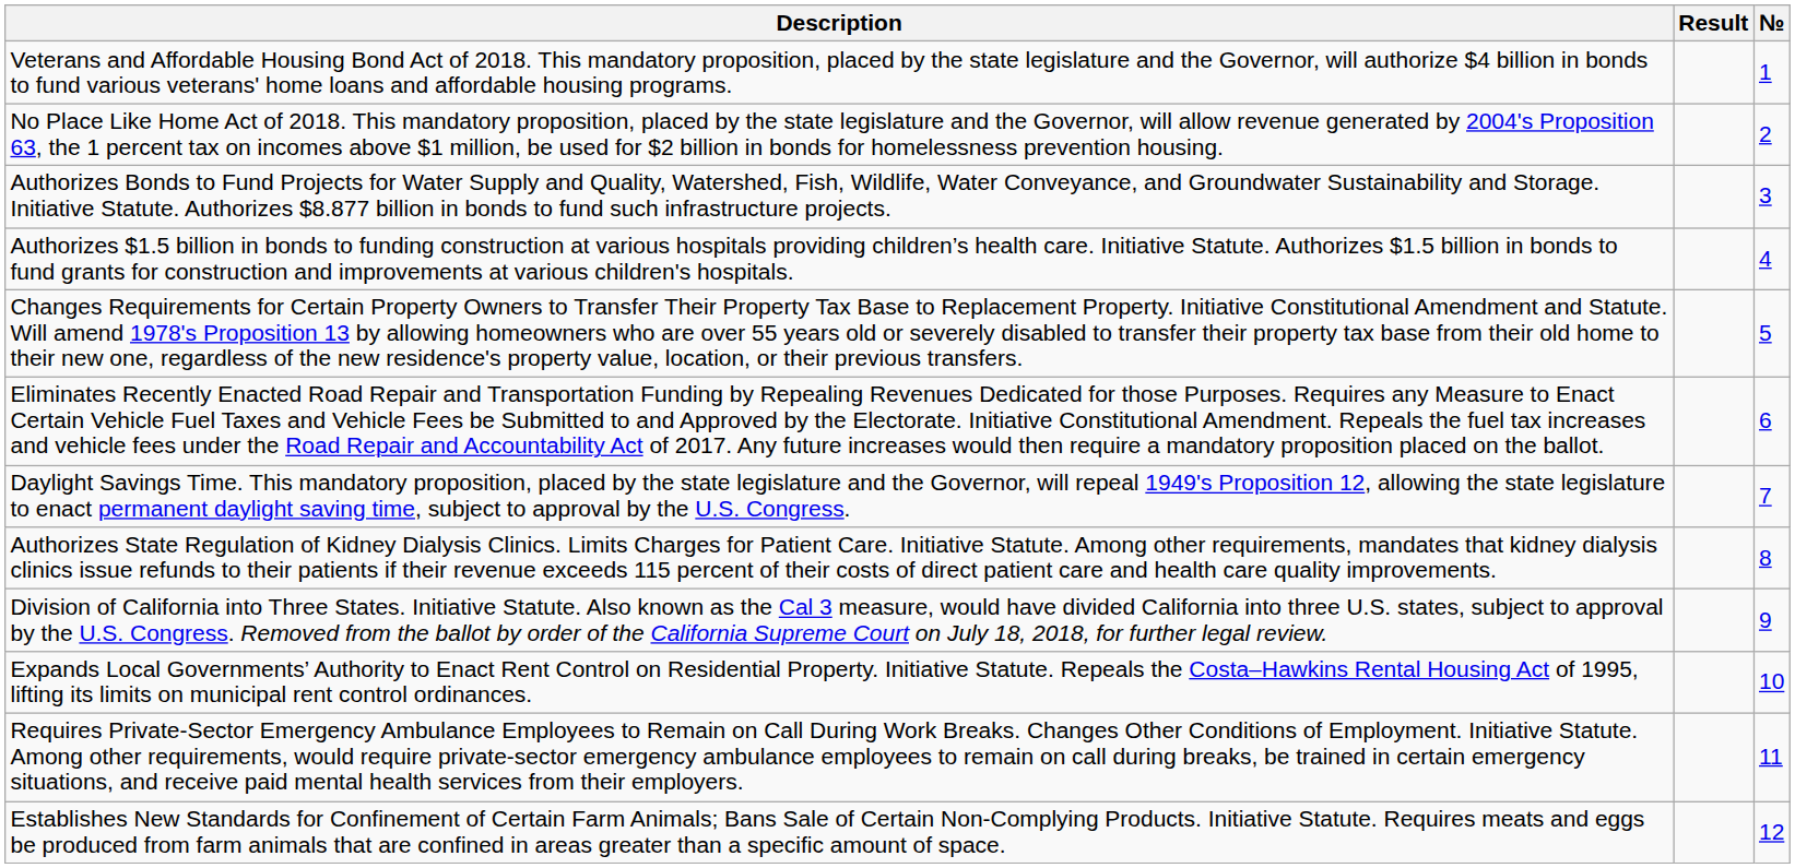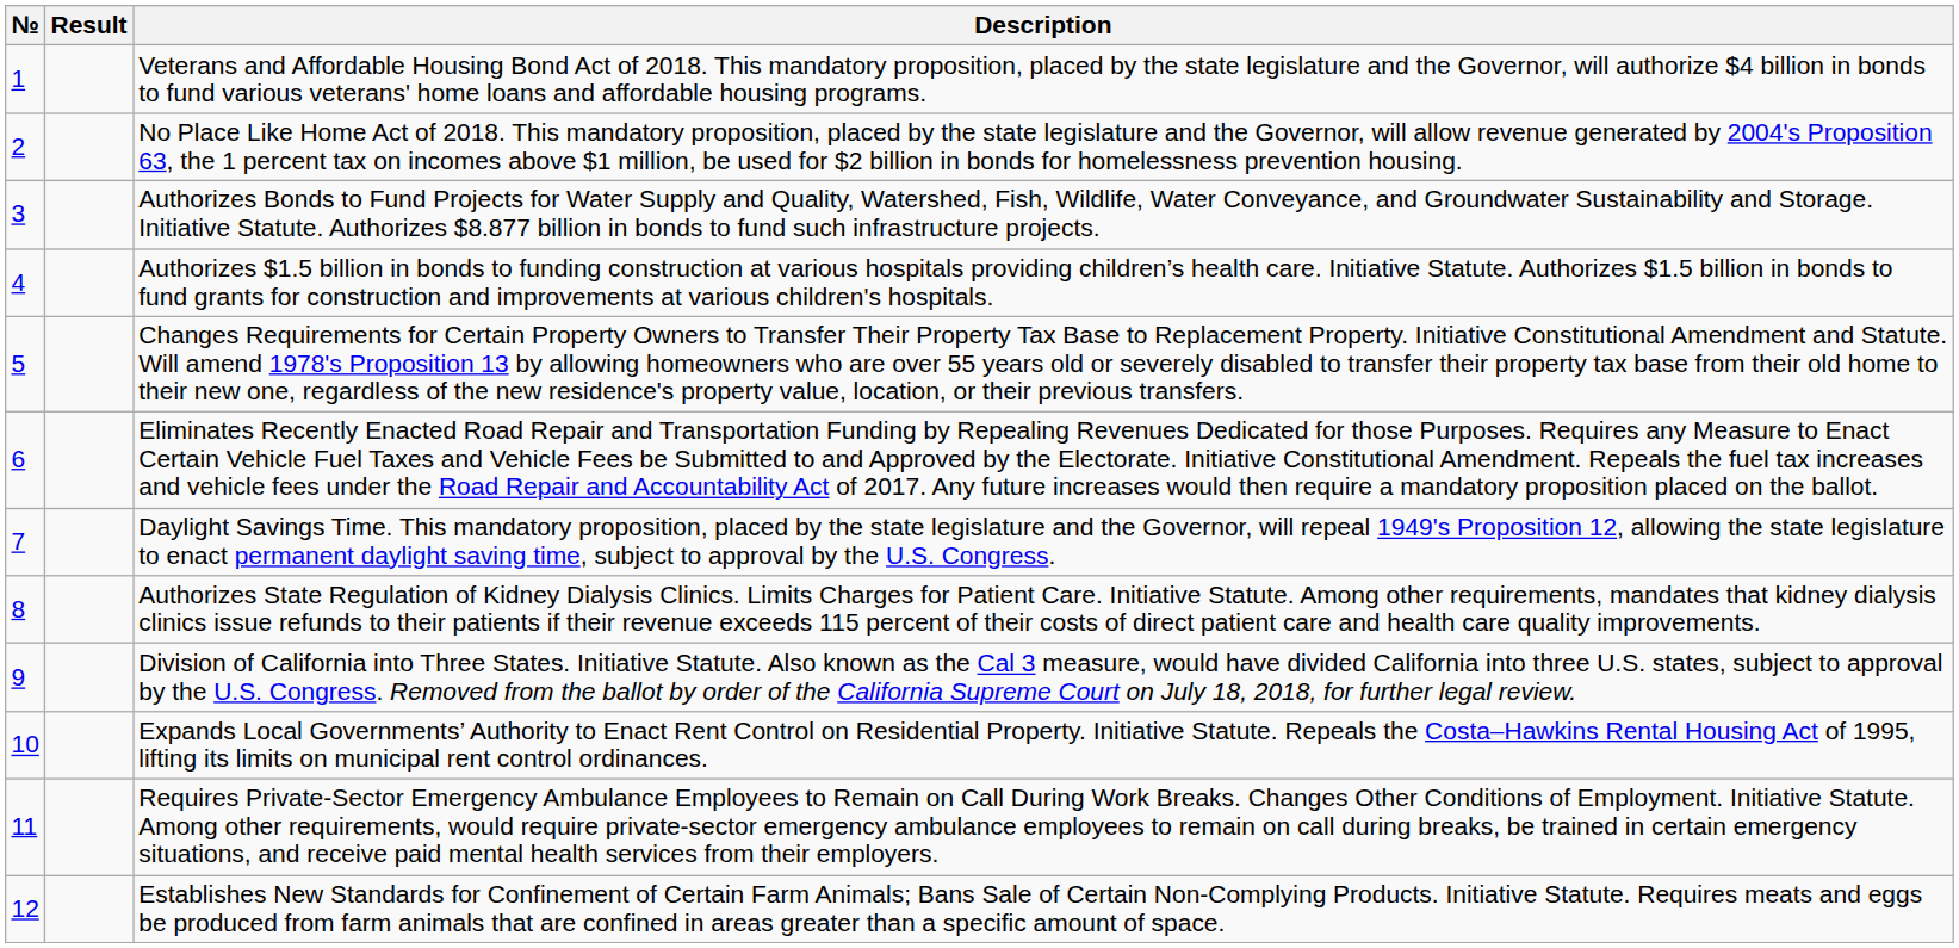columns swapped: № <-> Description
